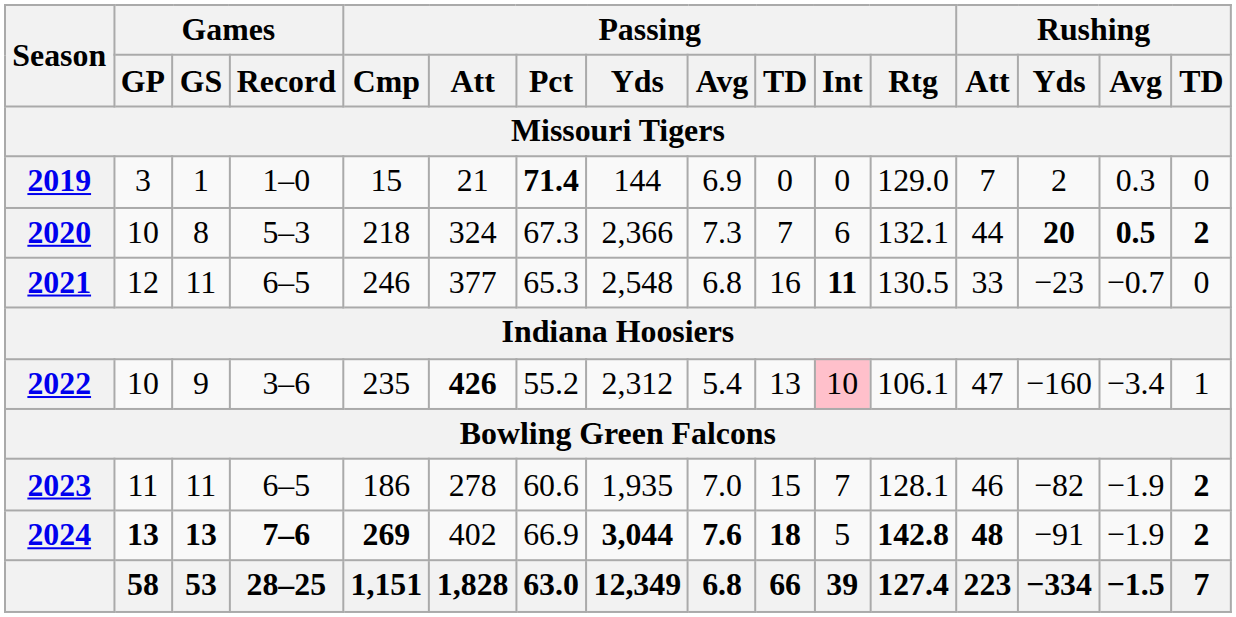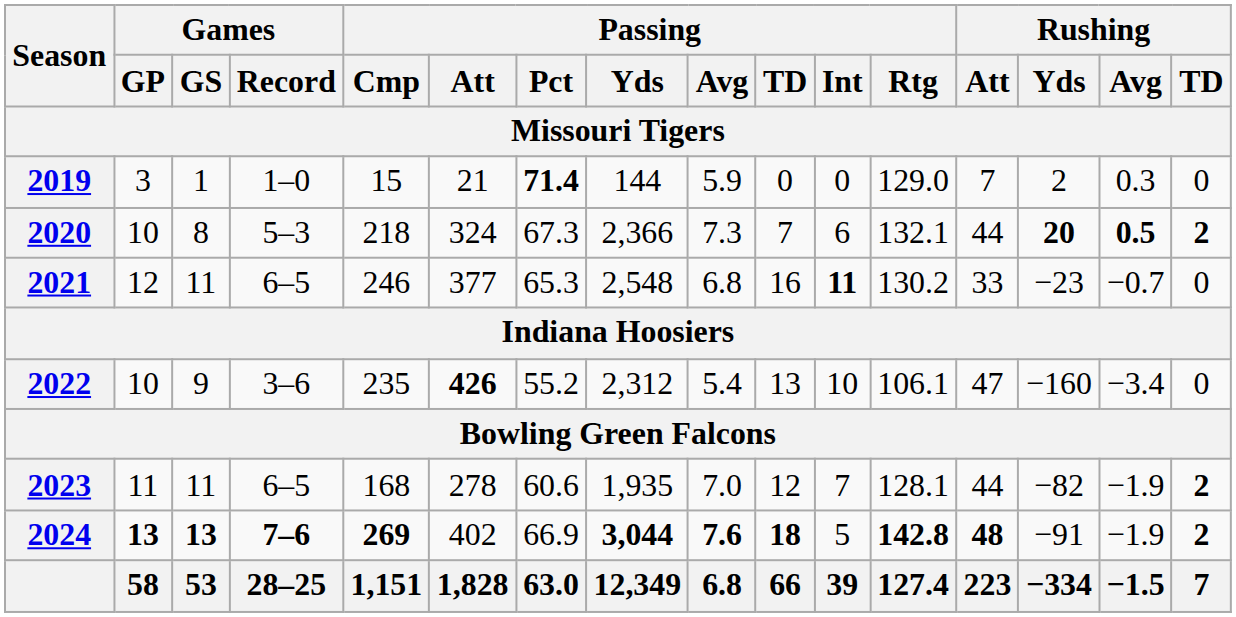2019 | Passing / Avg: 6.9 -> 5.9
2021 | Passing / Rtg: 130.5 -> 130.2
2022 | Passing / Int: pink background -> no background
2022 | Rushing / TD: 1 -> 0
2023 | Passing / Cmp: 186 -> 168
2023 | Passing / TD: 15 -> 12
2023 | Rushing / Att: 46 -> 44
